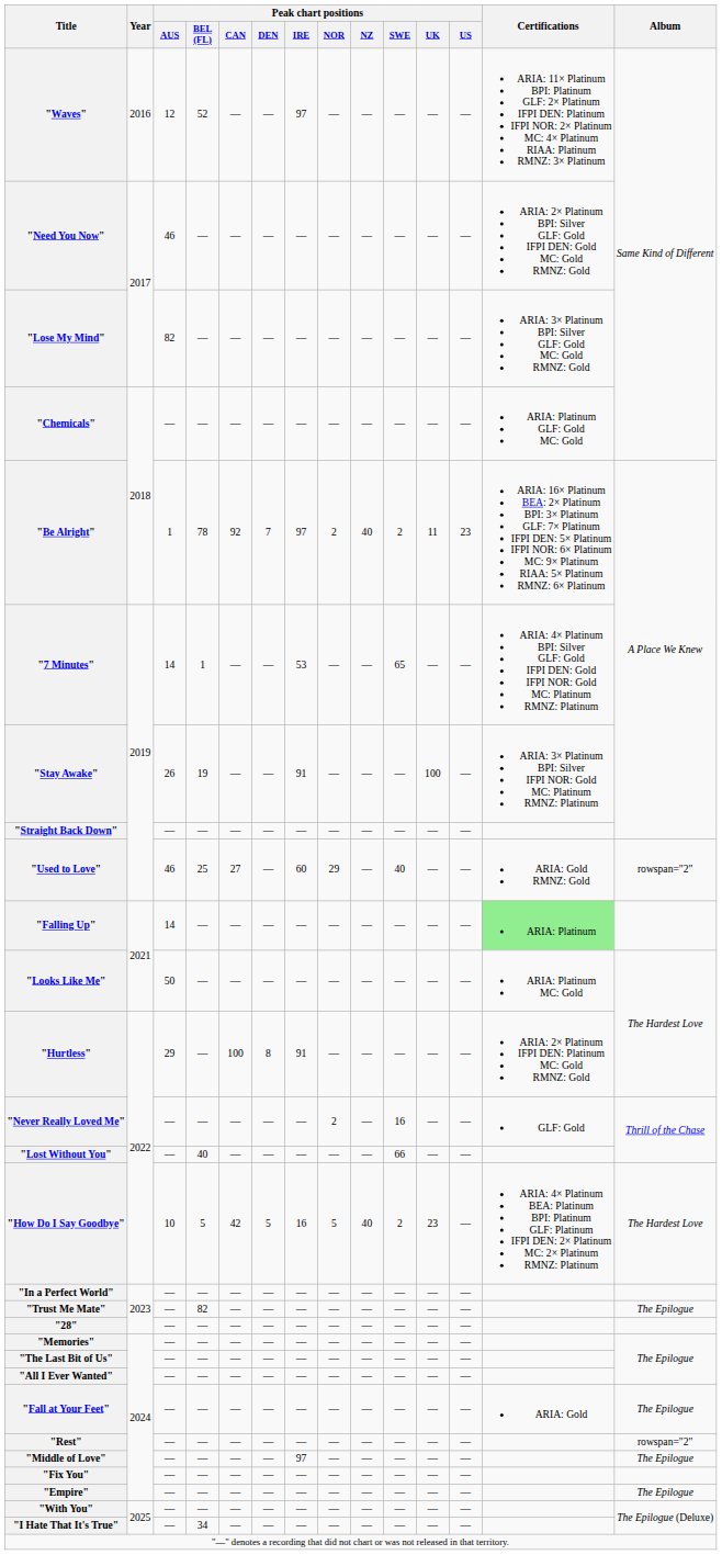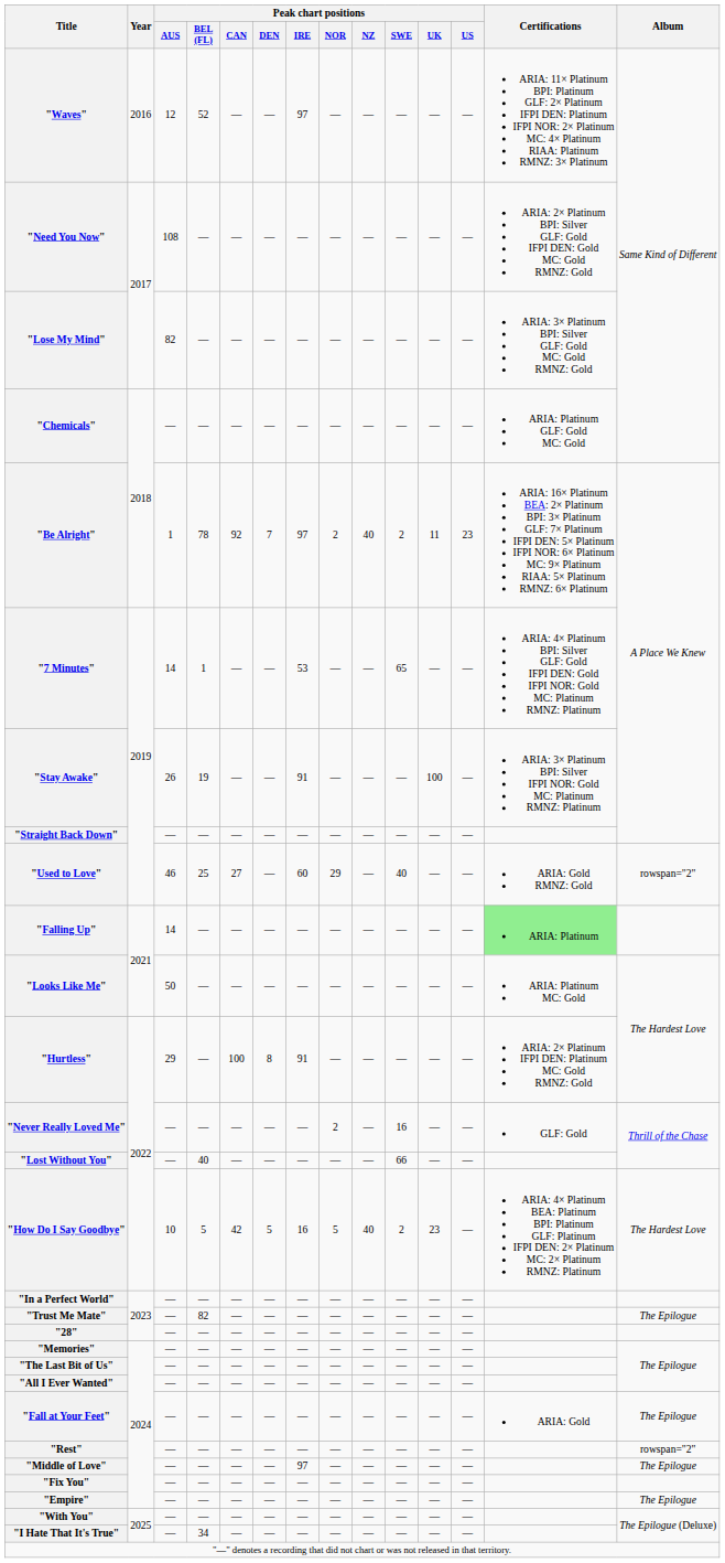"Need You Now" | Peak chart positions / AUS: 46 -> 108
